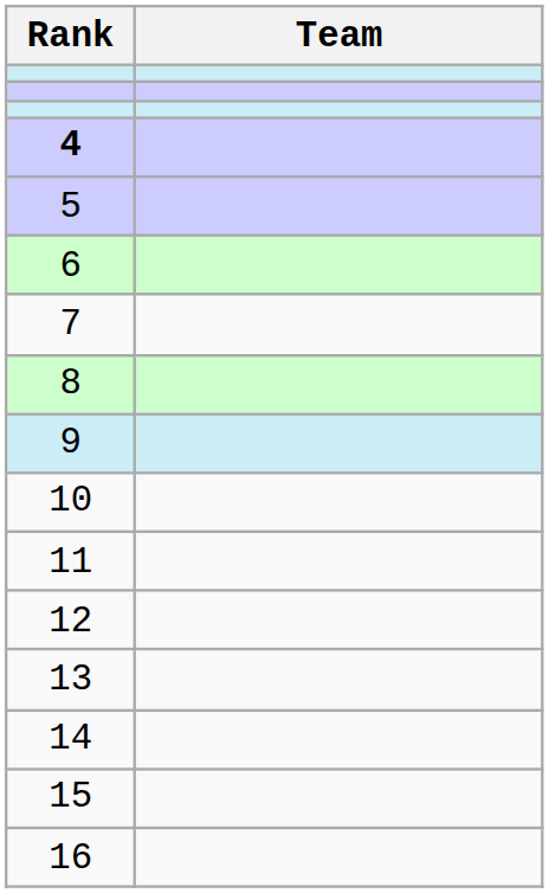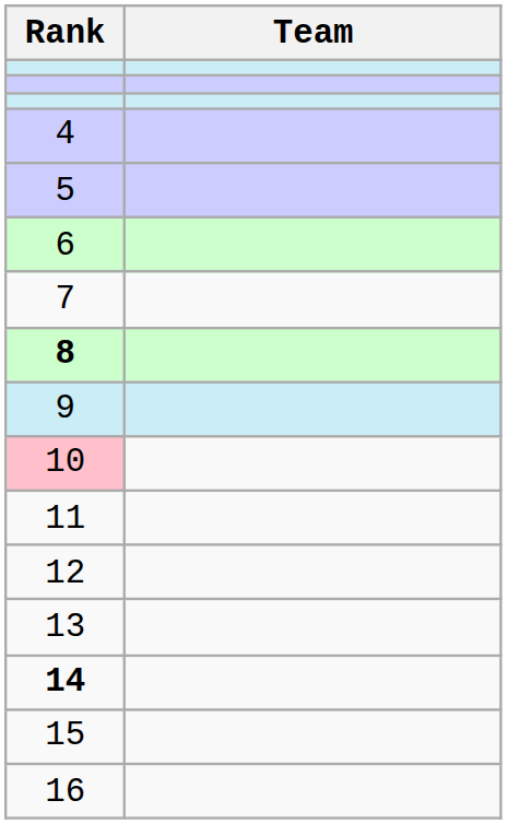row 5 | Rank: bold -> normal
row 9 | Rank: normal -> bold
row 11 | Rank: no background -> pink background
row 15 | Rank: normal -> bold
